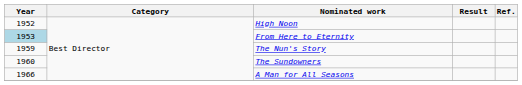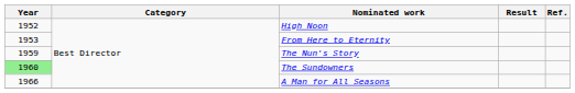From Here to Eternity | Year: lightblue background -> no background
The Sundowners | Year: no background -> lightgreen background
